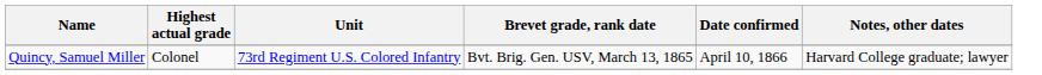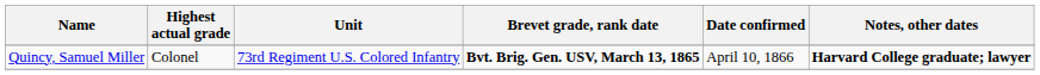Quincy, Samuel Miller | Brevet grade, rank date: normal -> bold
Quincy, Samuel Miller | Notes, other dates: normal -> bold
